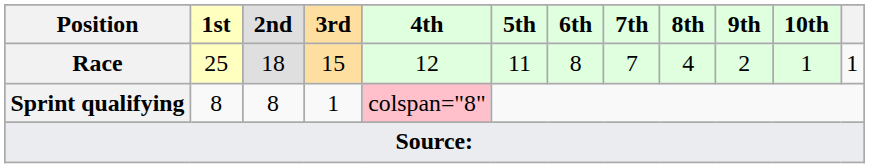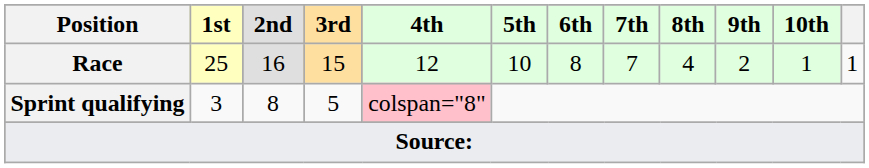Race | 2nd: 18 -> 16
Race | 5th: 11 -> 10
Sprint qualifying | 1st: 8 -> 3
Sprint qualifying | 3rd: 1 -> 5
